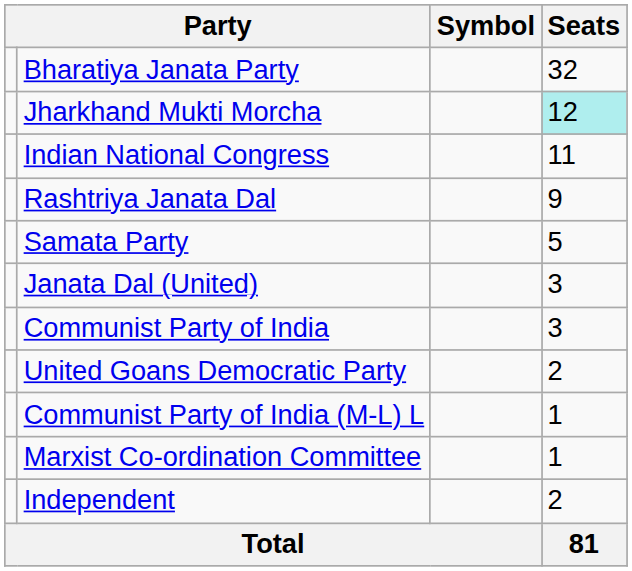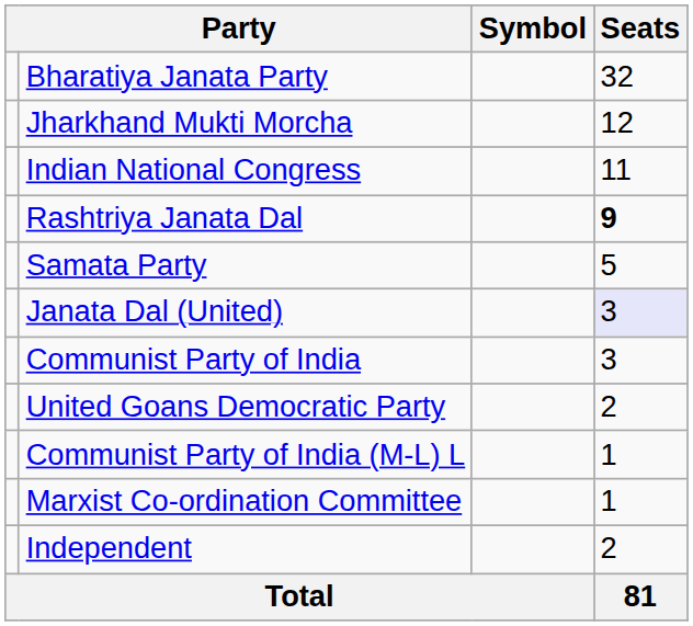Jharkhand Mukti Morcha | Seats: paleturquoise background -> no background
Rashtriya Janata Dal | Seats: normal -> bold
Janata Dal (United) | Seats: no background -> lavender background
